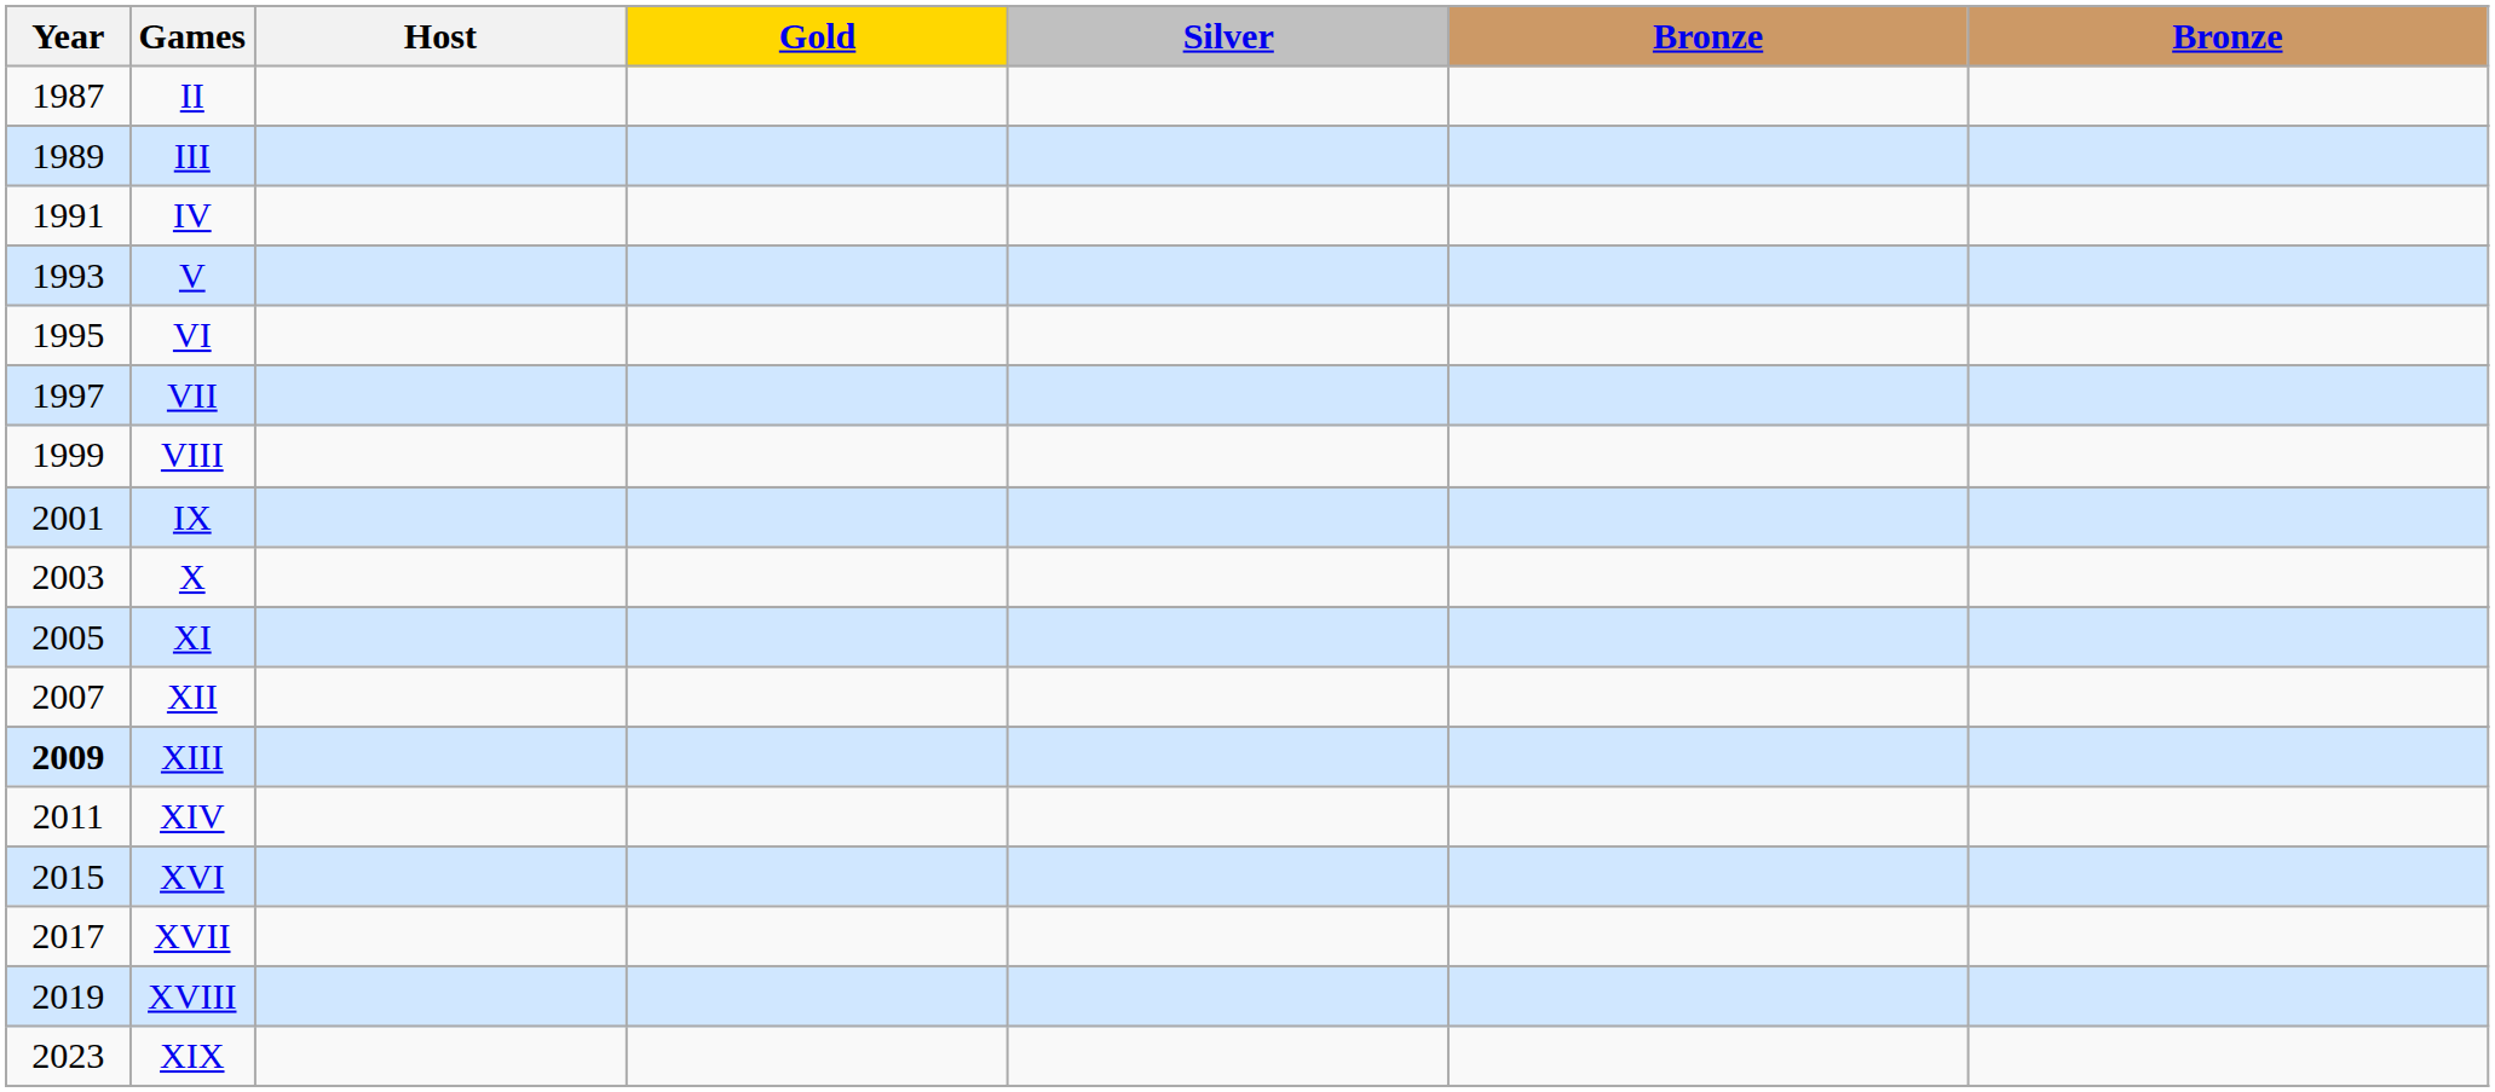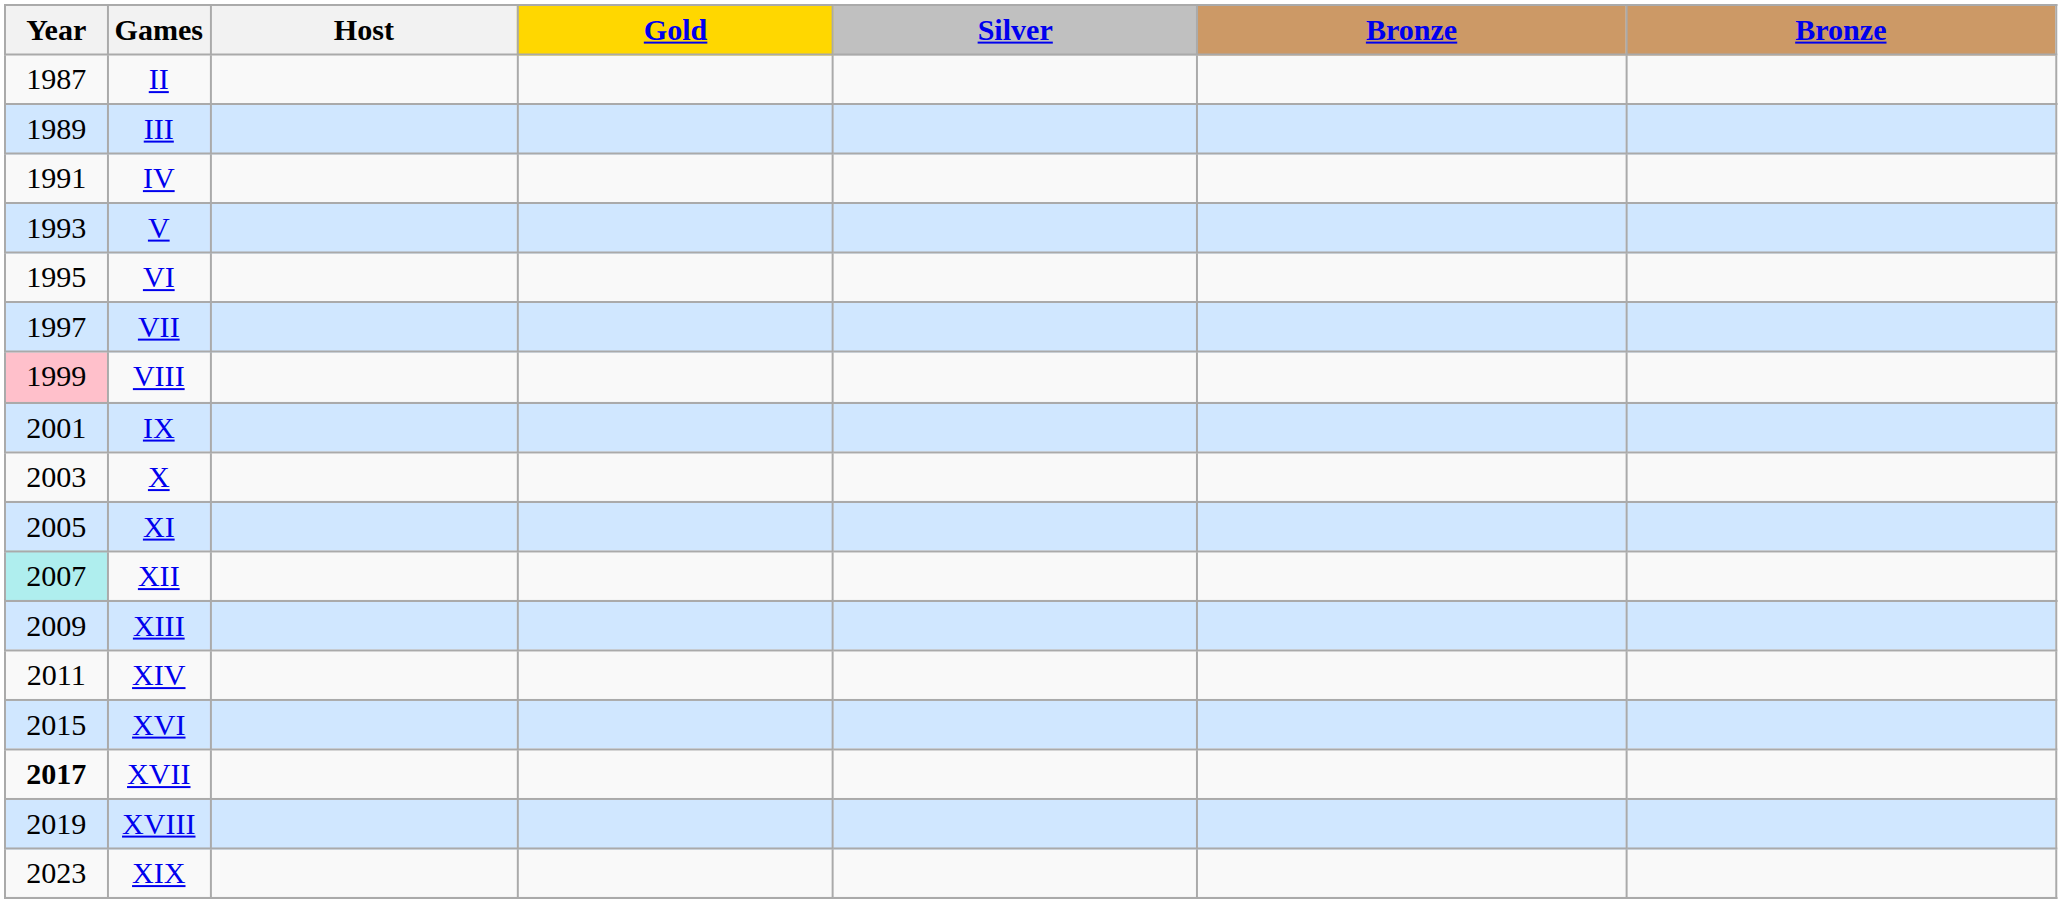VIII | Year: no background -> pink background
XII | Year: no background -> paleturquoise background
XIII | Year: bold -> normal
XVII | Year: normal -> bold
